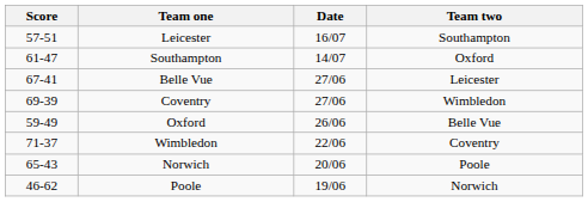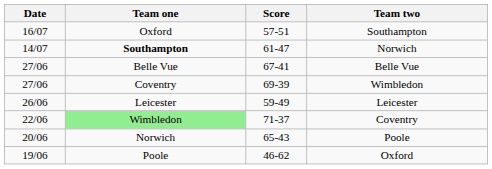columns swapped: Date <-> Score
row 2 | Team one: Leicester -> Oxford
row 3 | Team one: normal -> bold
row 3 | Team two: Oxford -> Norwich
row 4 | Team two: Leicester -> Belle Vue
row 6 | Team one: Oxford -> Leicester
row 6 | Team two: Belle Vue -> Leicester
row 7 | Team one: no background -> lightgreen background
row 9 | Team two: Norwich -> Oxford
